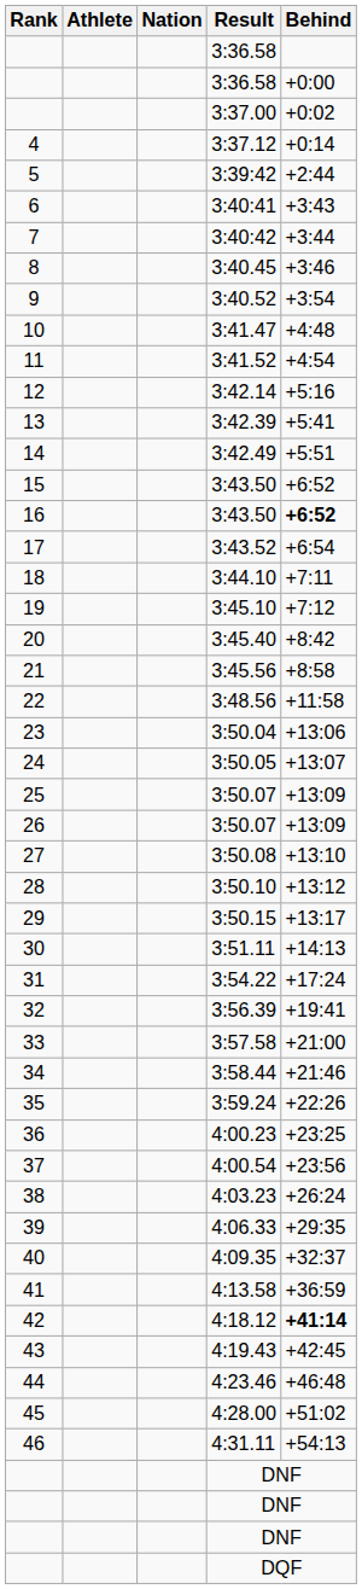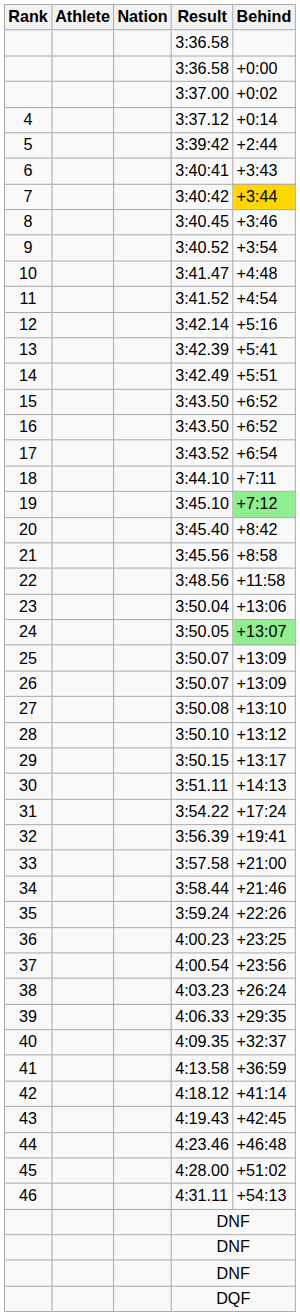3:40:42 | Behind: no background -> gold background
16 / 3:43.50 | Behind: bold -> normal
3:45.10 | Behind: no background -> lightgreen background
3:50.05 | Behind: no background -> lightgreen background
4:18.12 | Behind: bold -> normal
